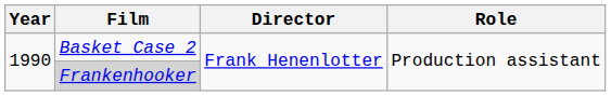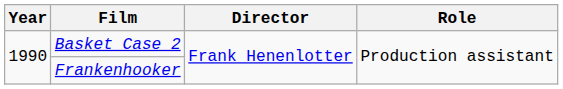Frankenhooker | Film: lightgrey background -> no background
